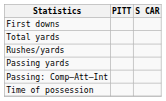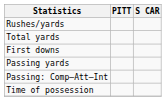rows swapped: First downs <-> Rushes/yards
